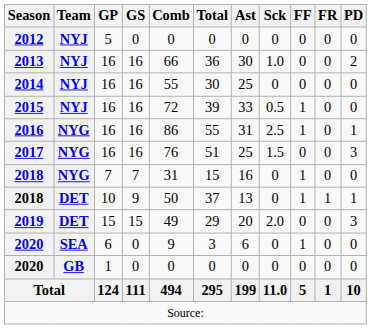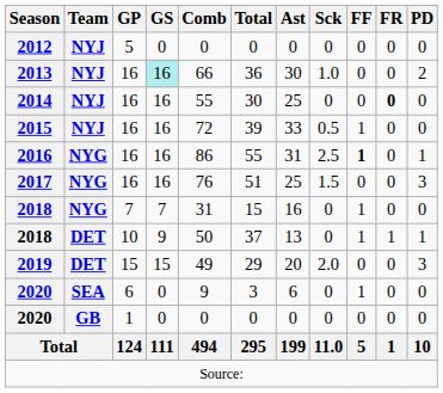2013 | GS: no background -> paleturquoise background
2014 | FR: normal -> bold
2016 | FF: normal -> bold
